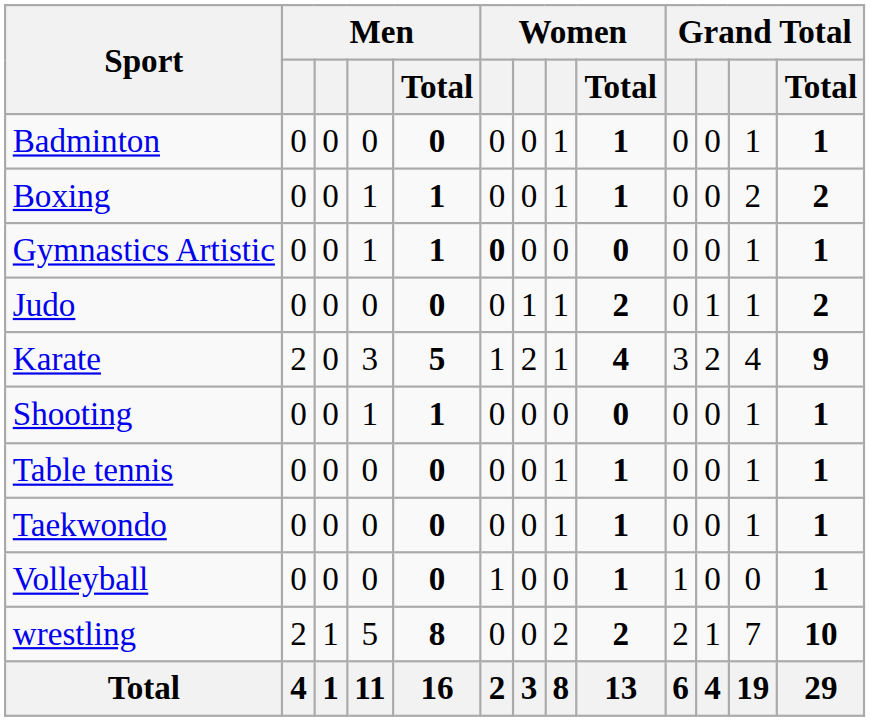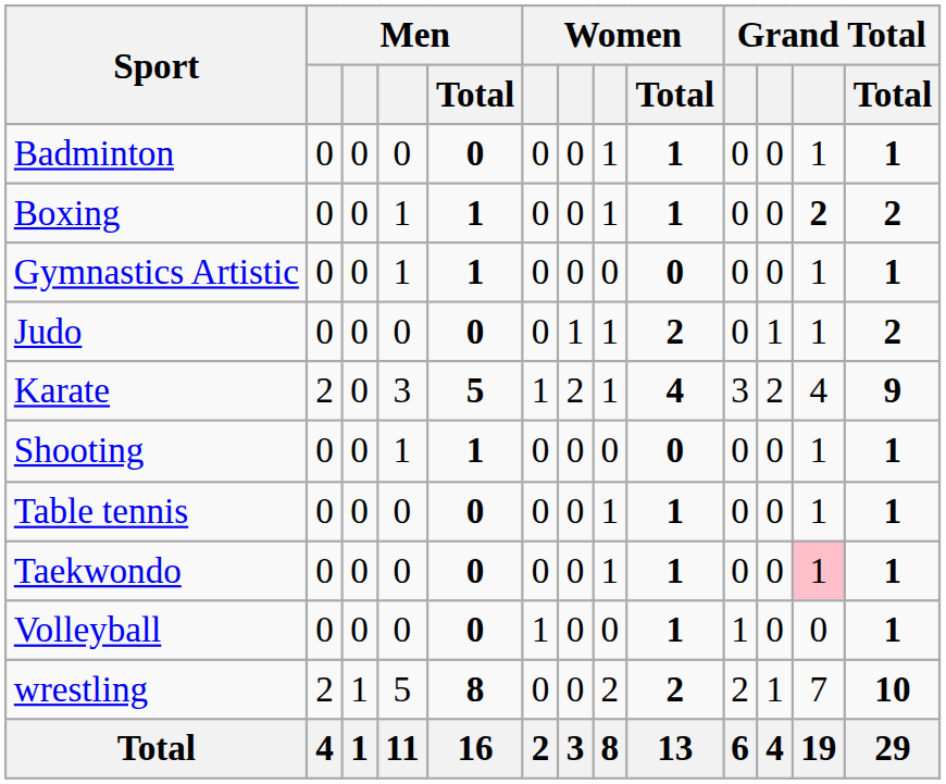Boxing | column 12: normal -> bold
Gymnastics Artistic | column 6: bold -> normal
Taekwondo | column 12: no background -> pink background
